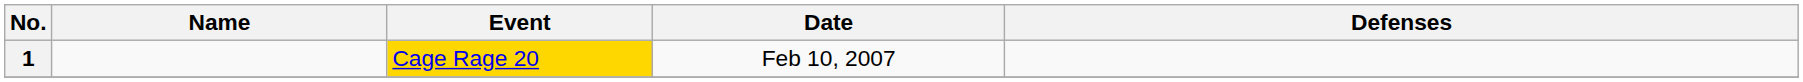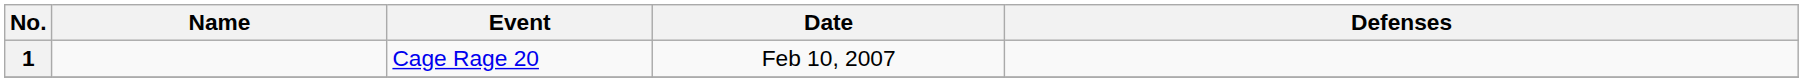1 | Event: gold background -> no background
